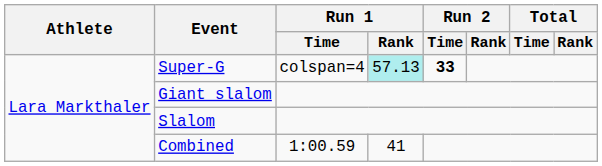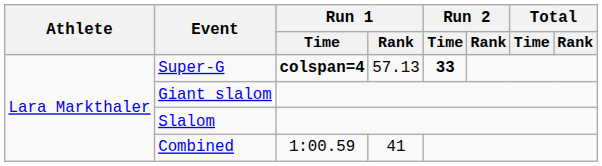Super-G | Run 1 / Time: normal -> bold
Super-G | Run 1 / Rank: paleturquoise background -> no background
